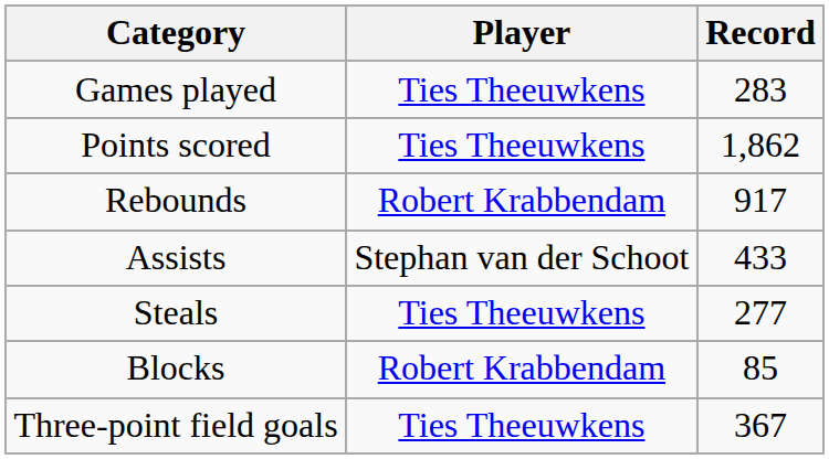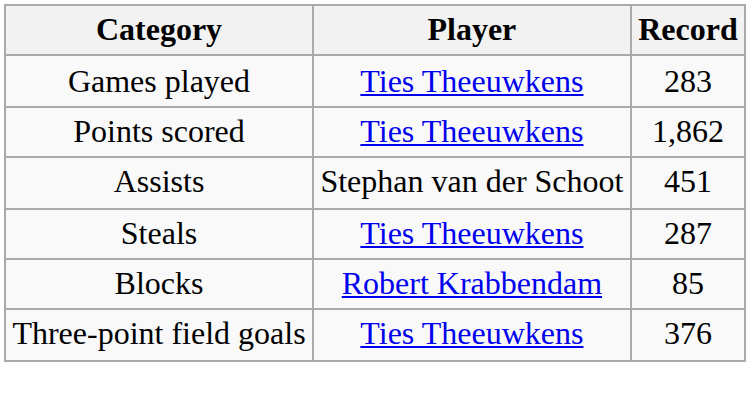- row: Rebounds | Robert Krabbendam | 917
Assists | Record: 433 -> 451
Steals | Record: 277 -> 287
Three-point field goals | Record: 367 -> 376
